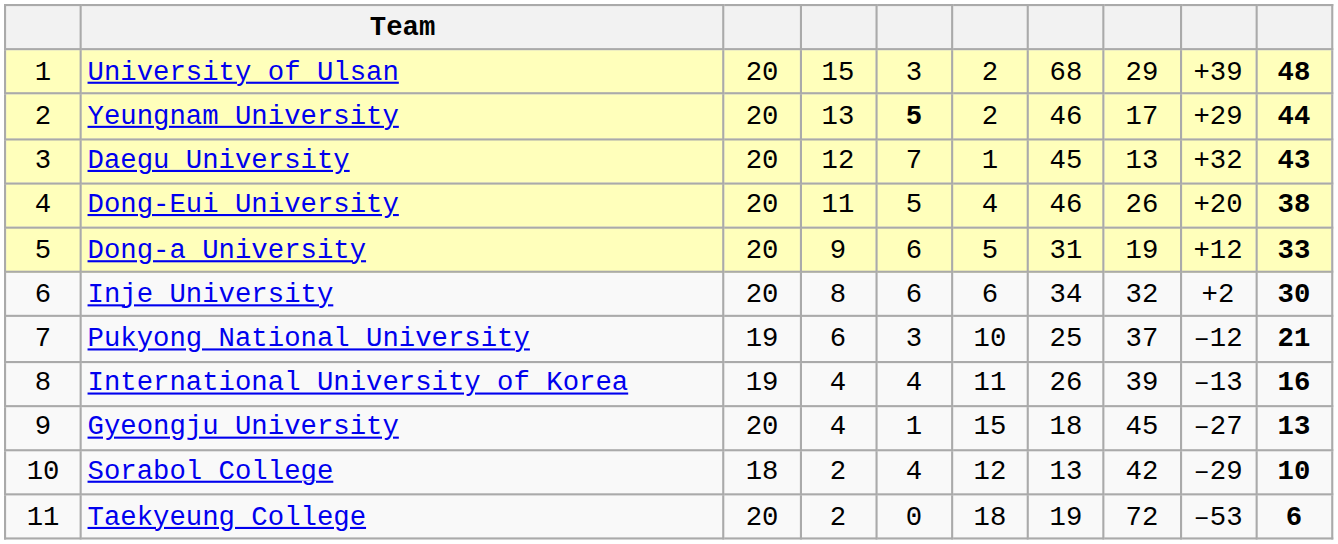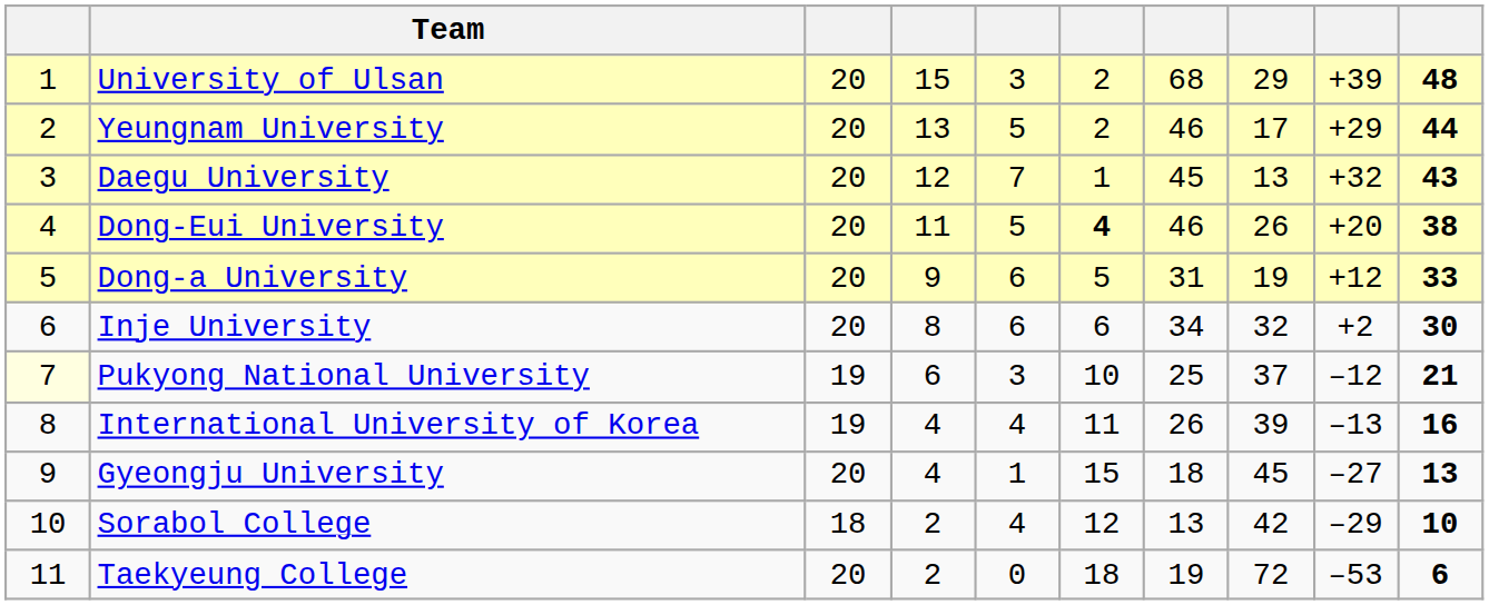Yeungnam University | column 5: bold -> normal
Dong-Eui University | column 6: normal -> bold
Pukyong National University | column 1: no background -> lightyellow background
